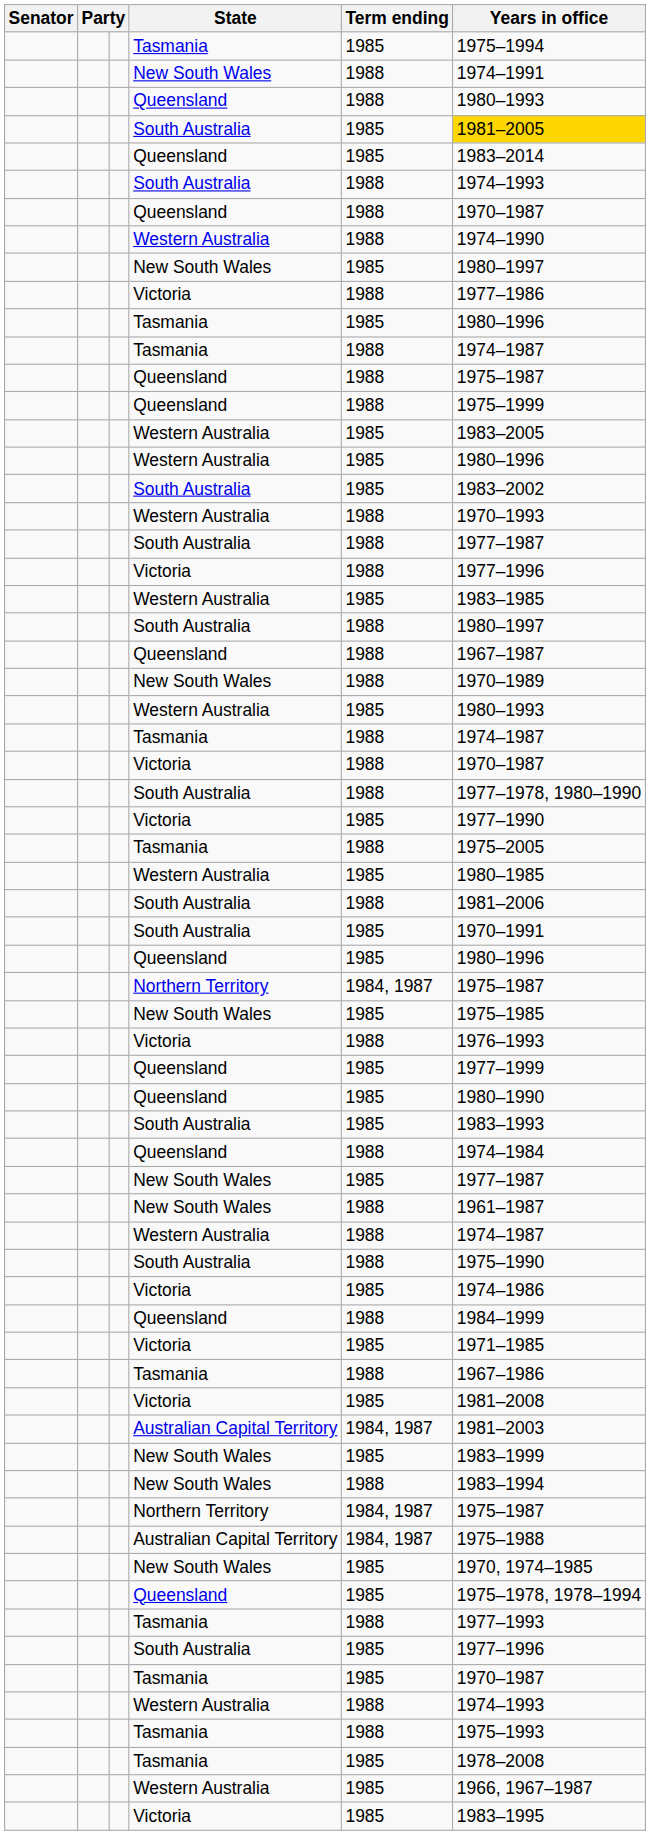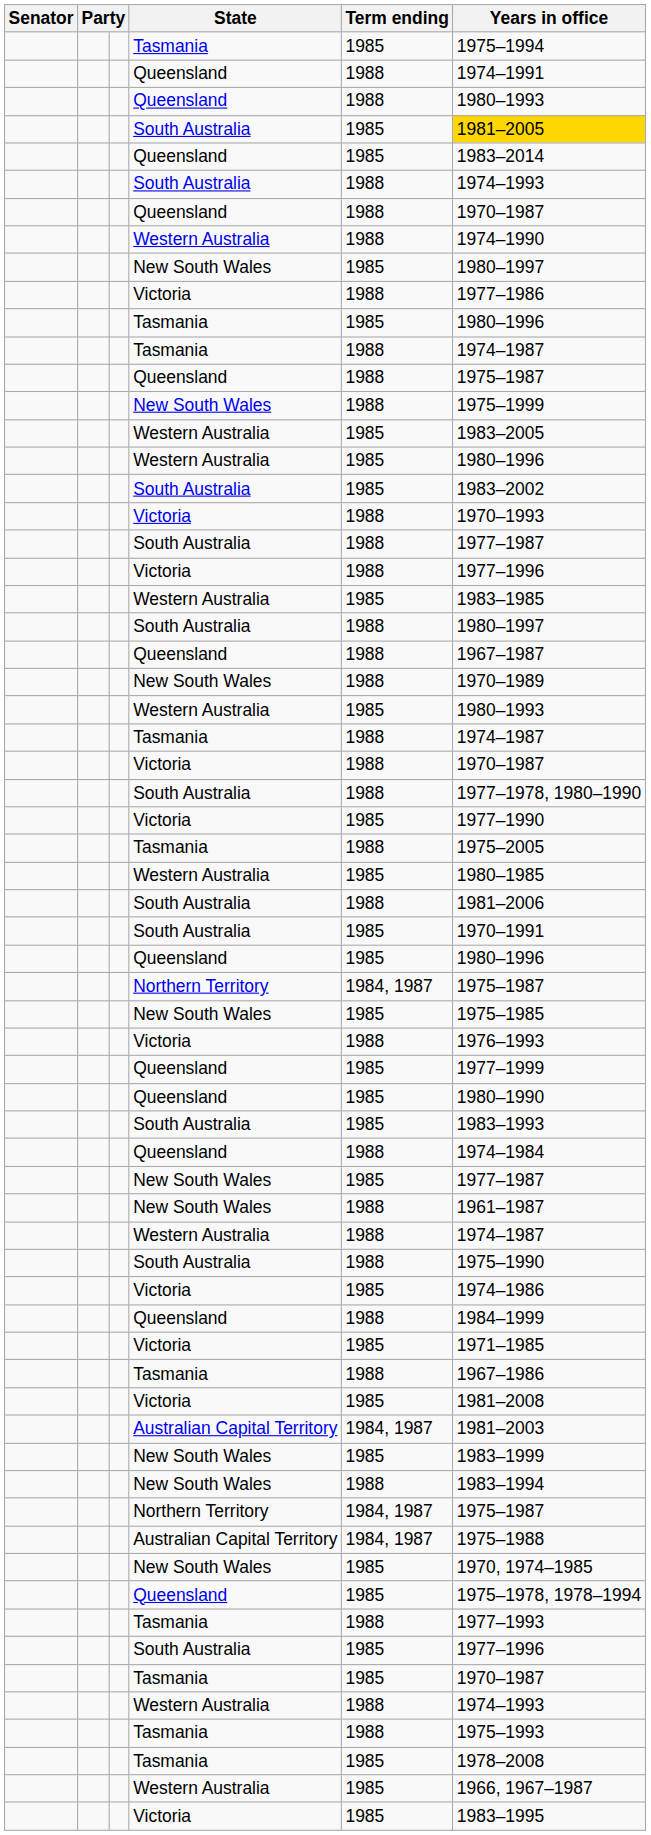row 3 | State: New South Wales -> Queensland
row 15 | State: Queensland -> New South Wales
row 19 | State: Western Australia -> Victoria
